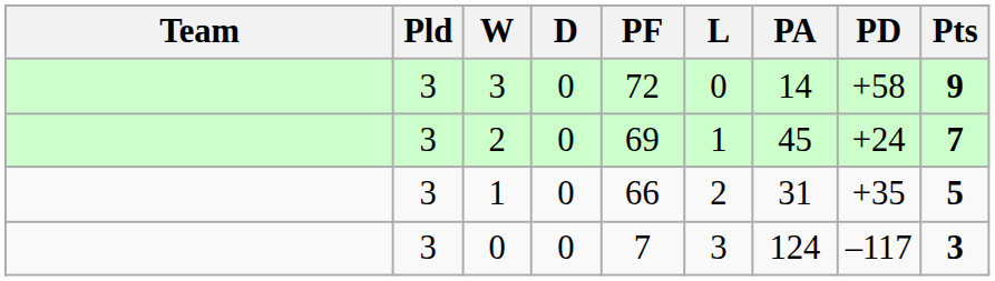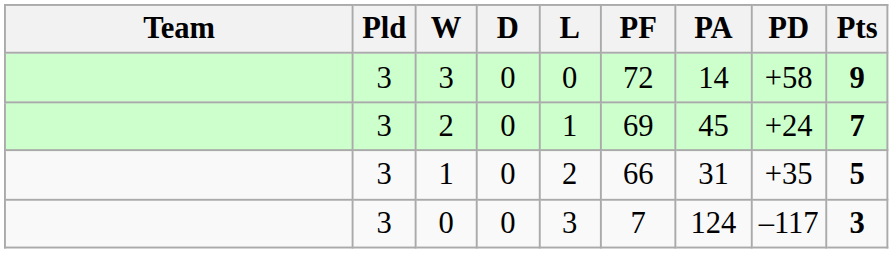columns swapped: L <-> PF
